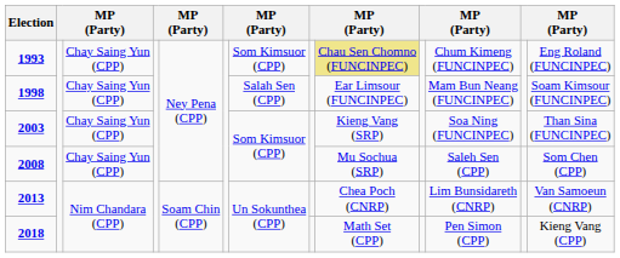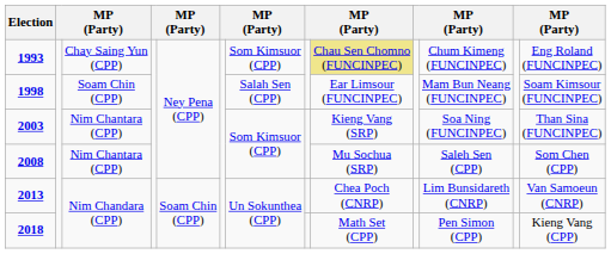1998 | column 3: Chay Saing Yun (CPP) -> Soam Chin (CPP)
2003 | column 3: Chay Saing Yun (CPP) -> Nim Chantara (CPP)
2008 | column 3: Chay Saing Yun (CPP) -> Nim Chantara (CPP)
